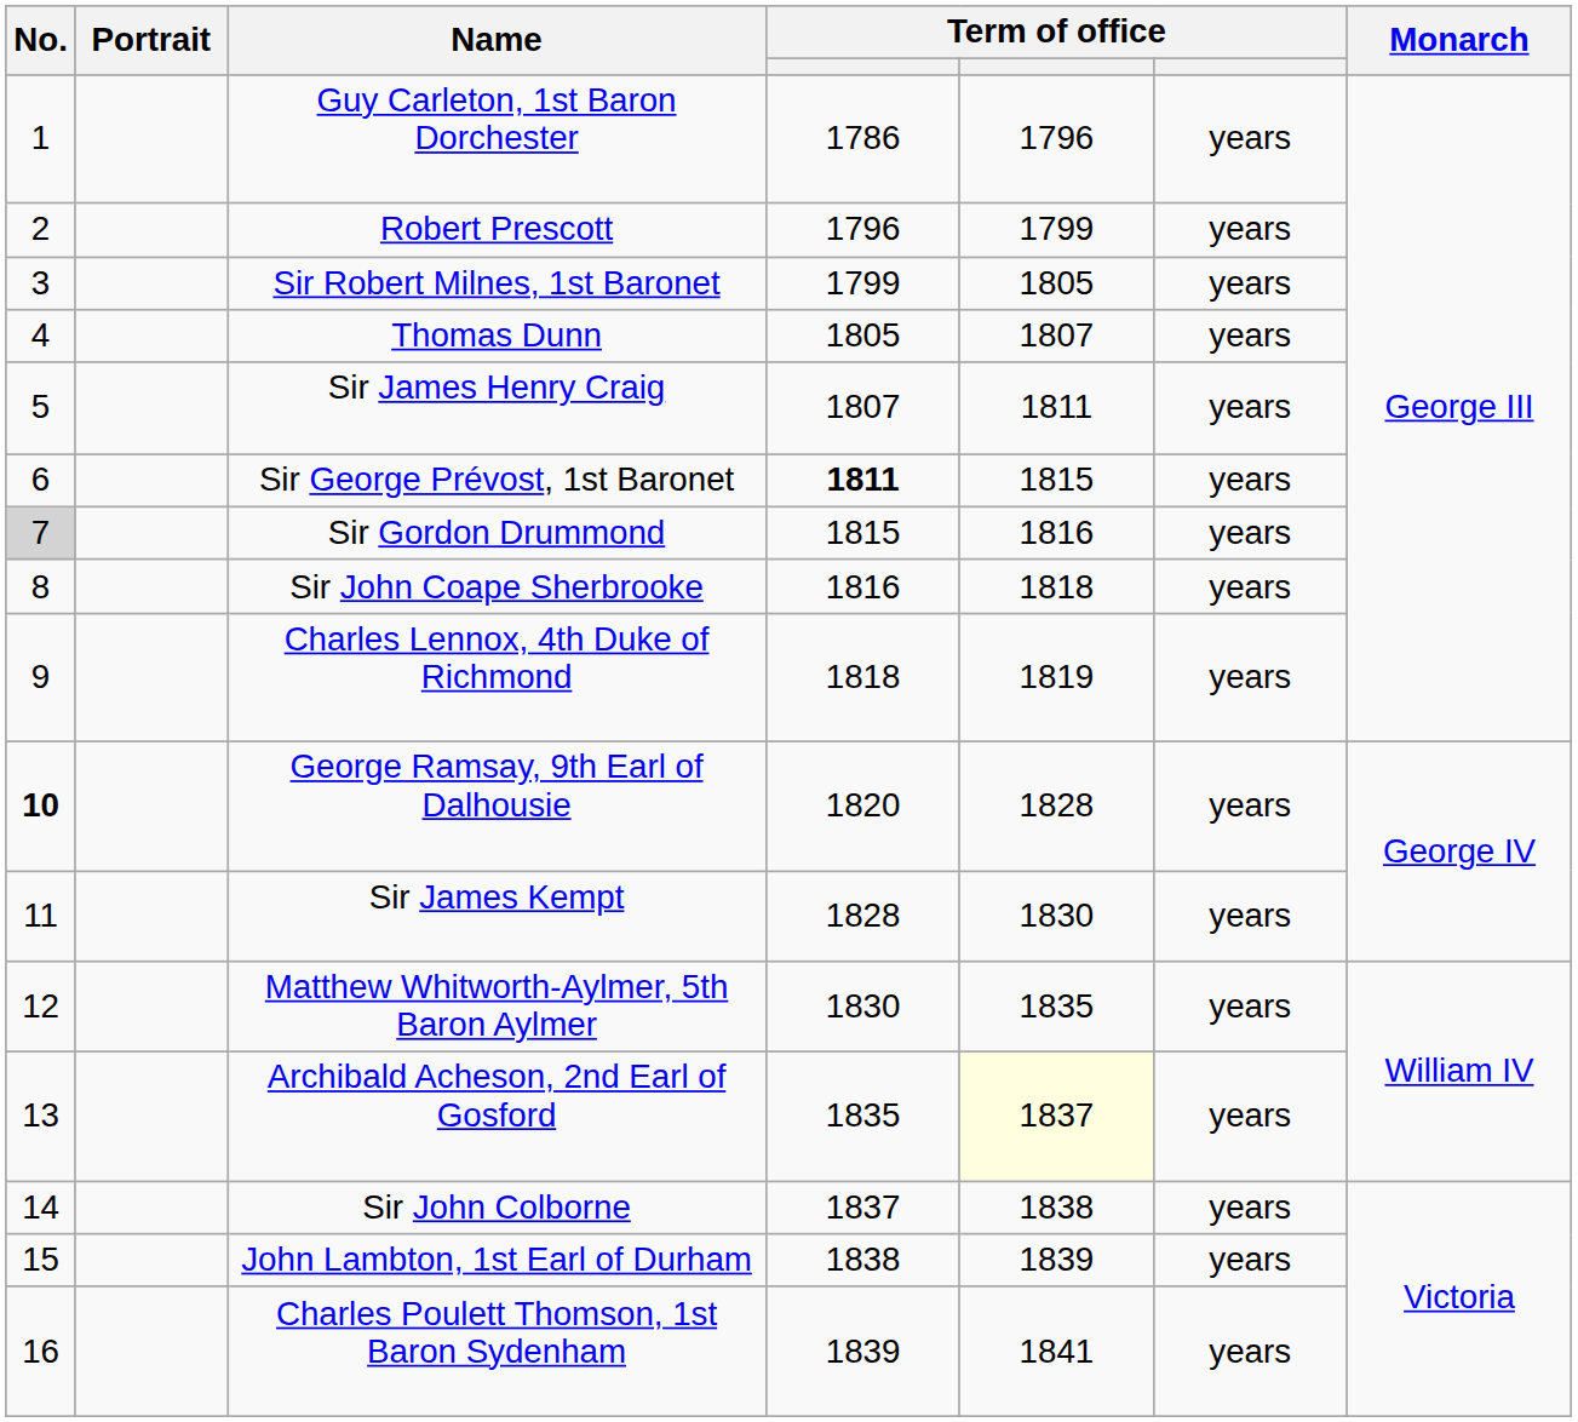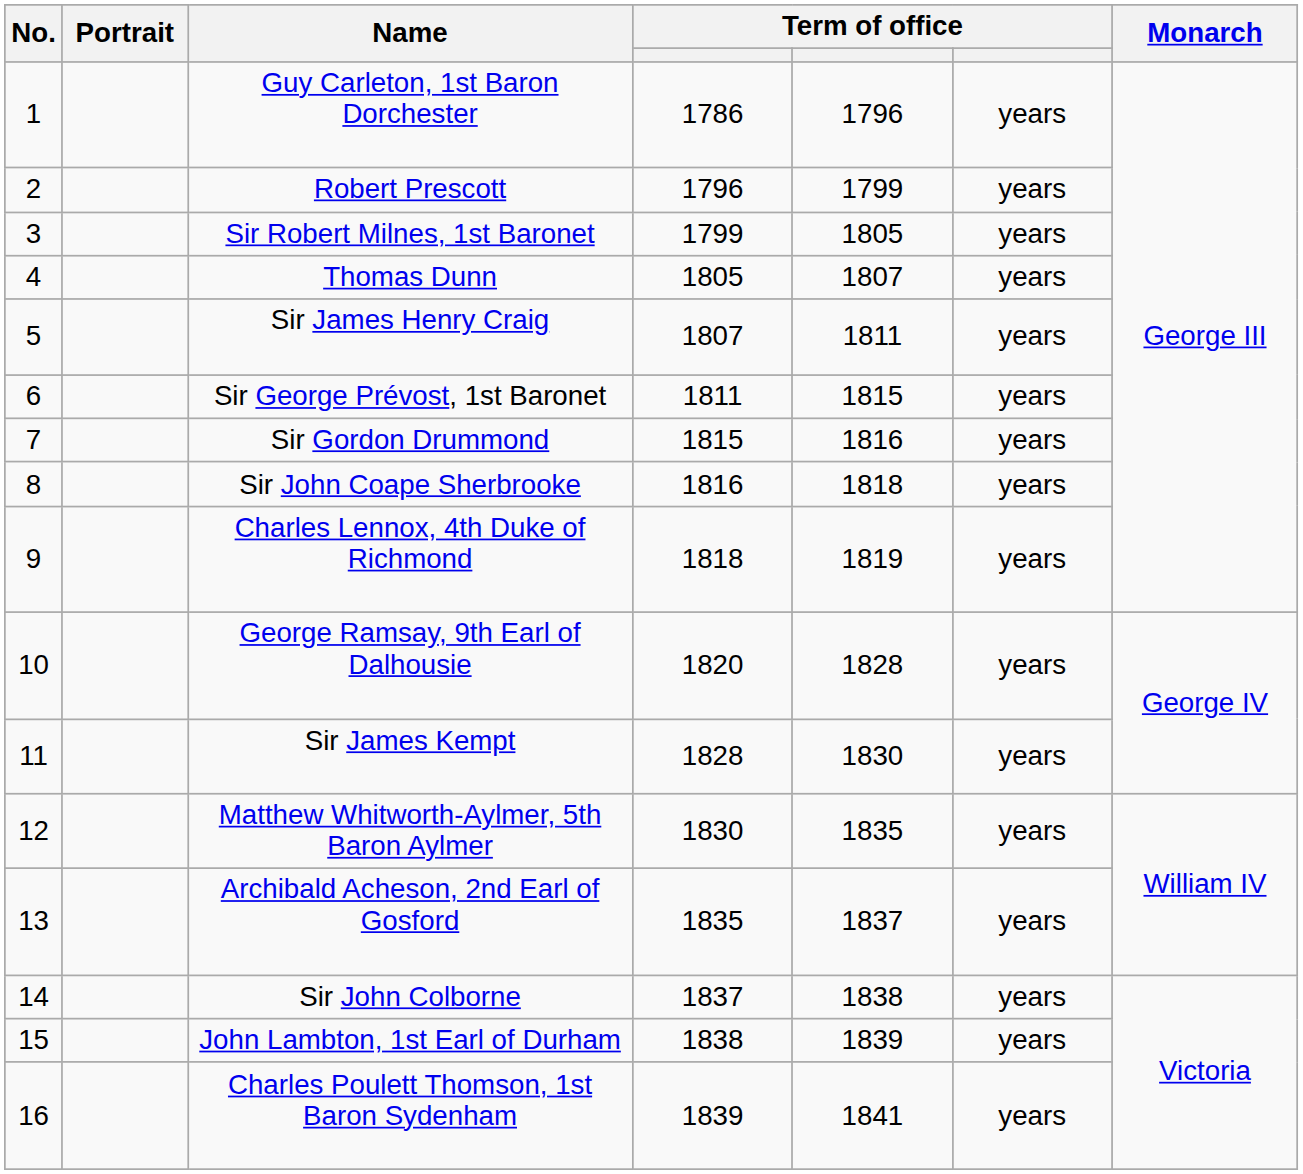Sir George Prévost, 1st Baronet | column 4: bold -> normal
Sir Gordon Drummond | No.: lightgrey background -> no background
George Ramsay, 9th Earl of Dalhousie | No.: bold -> normal
Archibald Acheson, 2nd Earl of Gosford | column 5: lightyellow background -> no background
